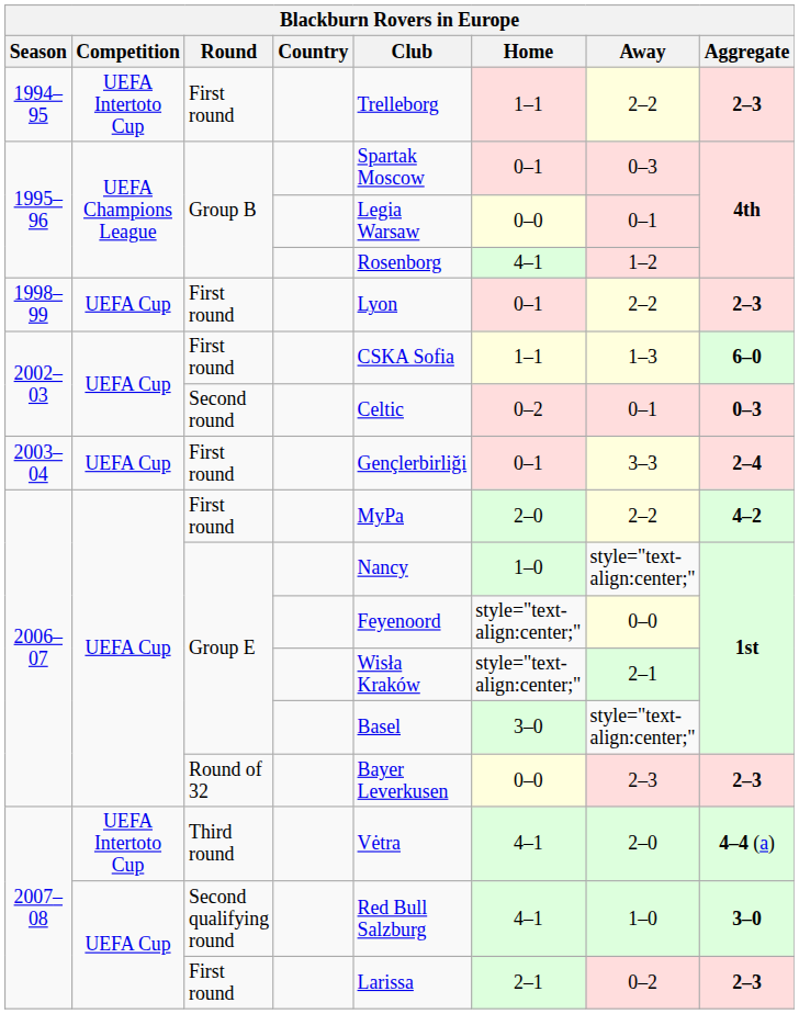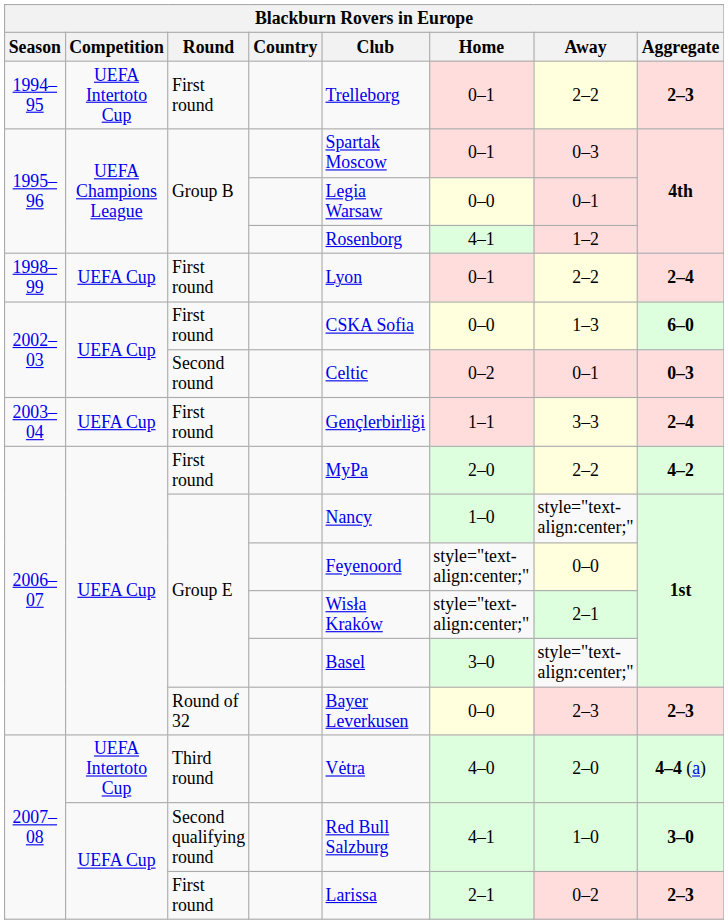1994–95 | Home: 1–1 -> 0–1
1998–99 | Aggregate: 2–3 -> 2–4
2002–03 / First round | Home: 1–1 -> 0–0
2003–04 | Home: 0–1 -> 1–1
2007–08 / Third round | Home: 4–1 -> 4–0
